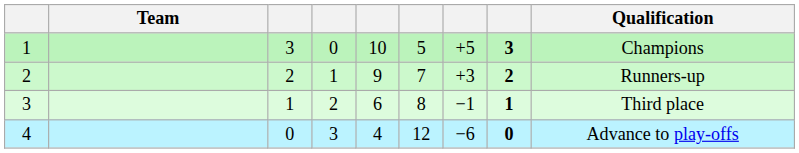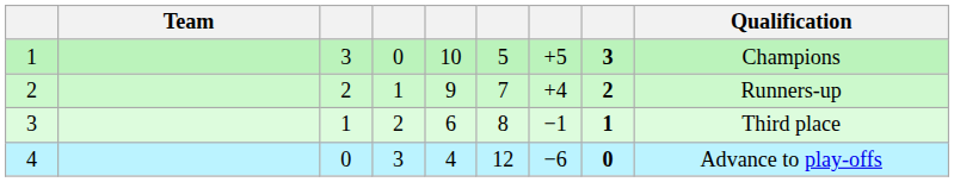row 3 | column 7: +3 -> +4
